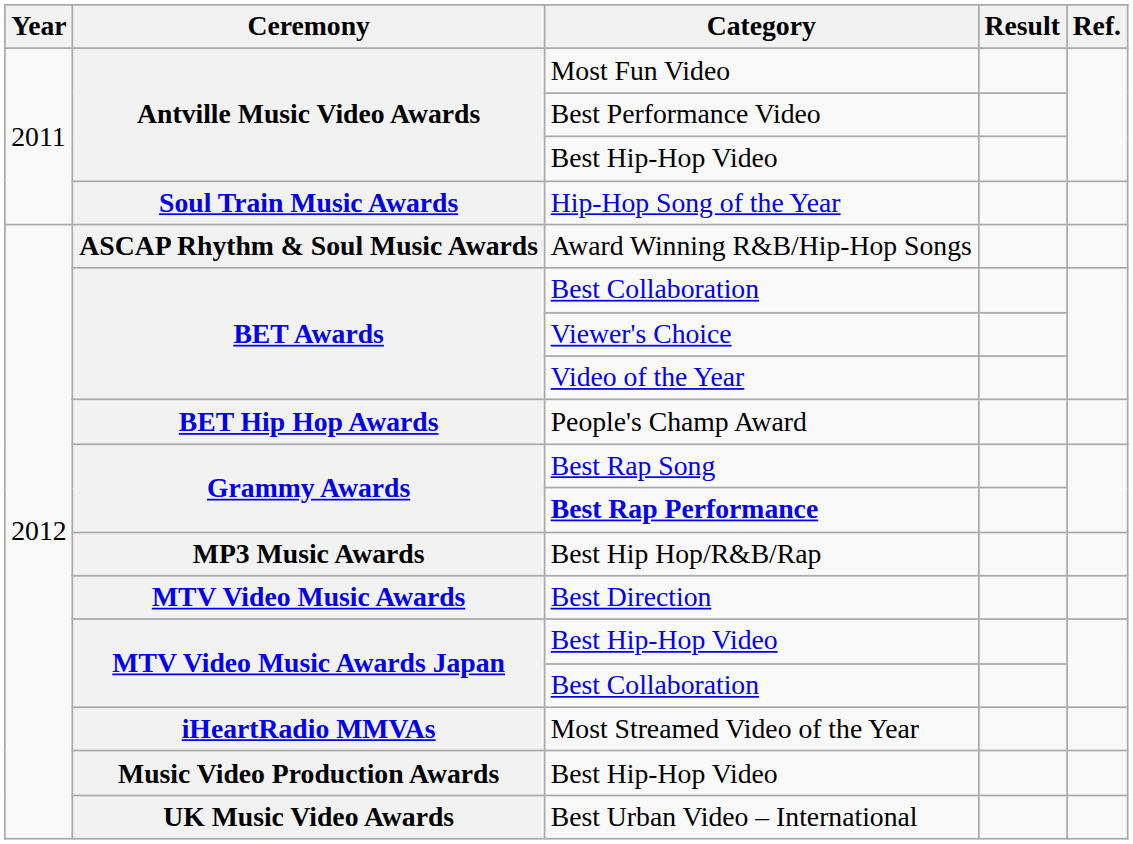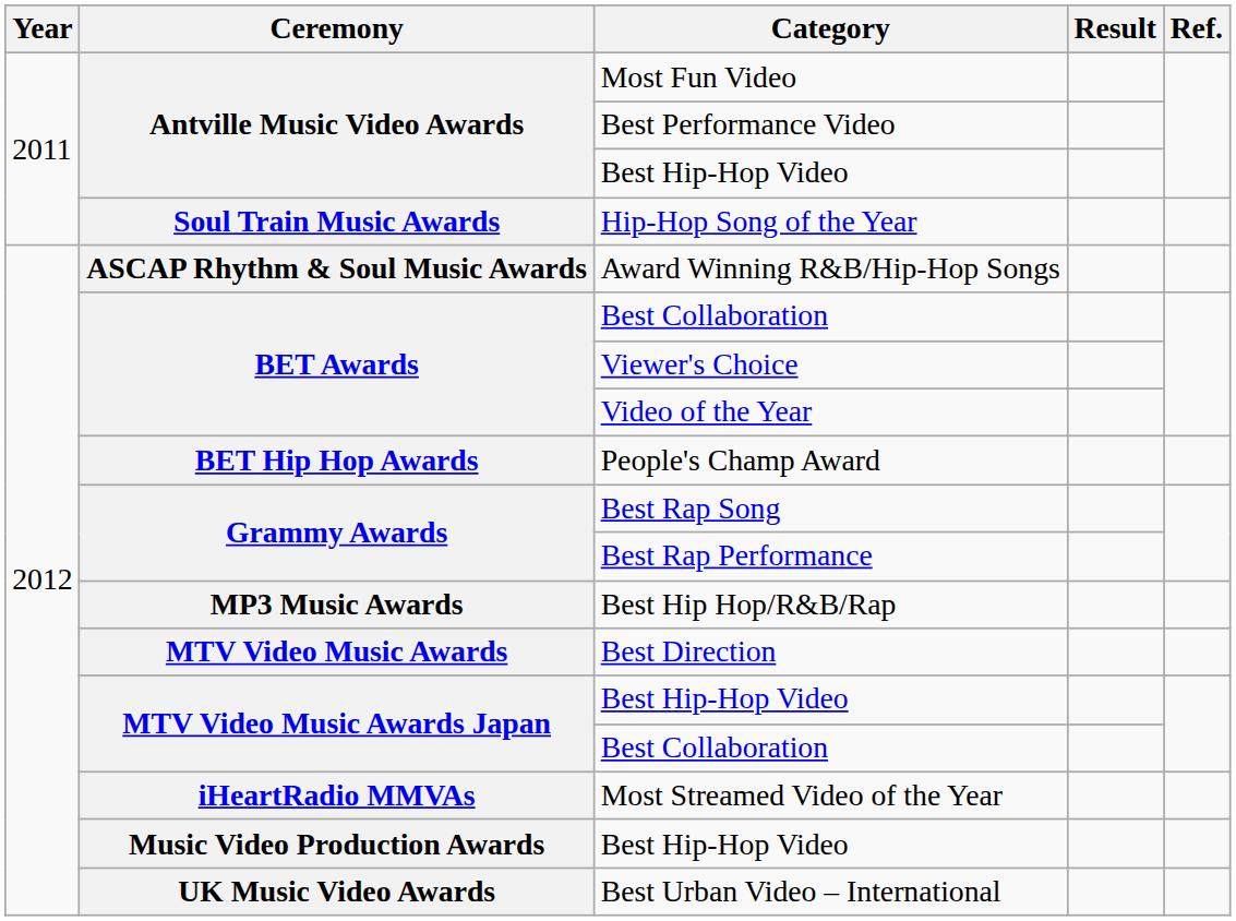Best Rap Performance | Category: bold -> normal
